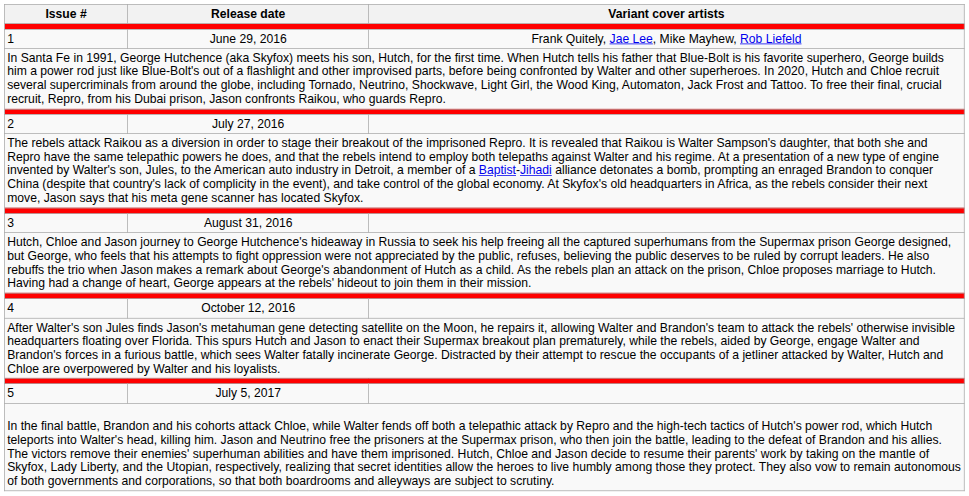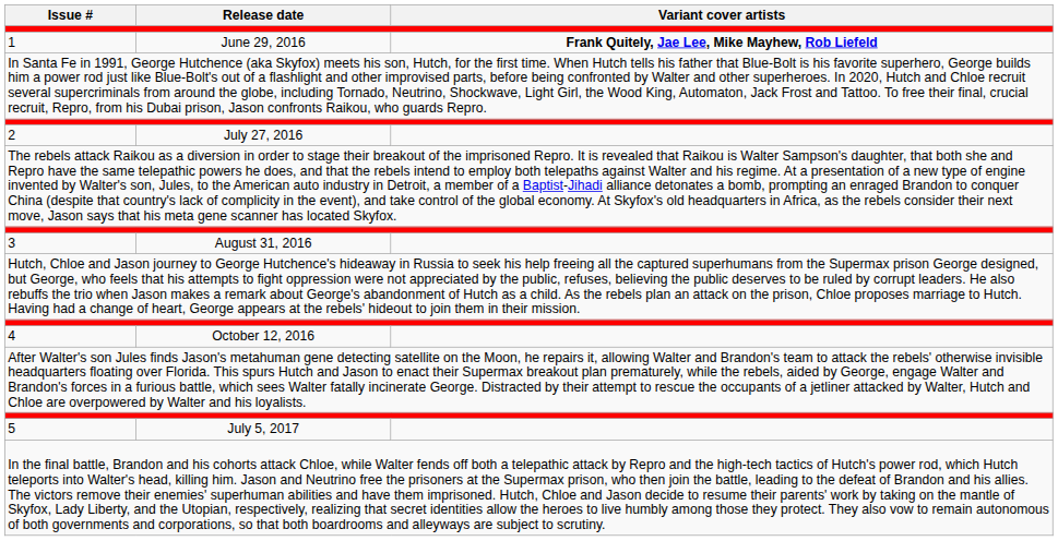1 | Variant cover artists: normal -> bold
